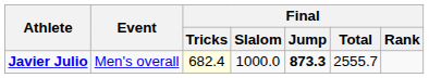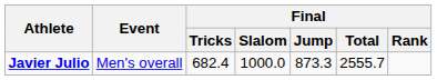row 3 | Final / Tricks: lightyellow background -> no background
row 3 | Final / Jump: bold -> normal
